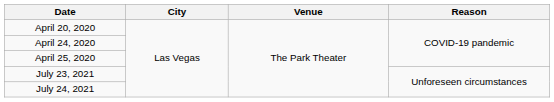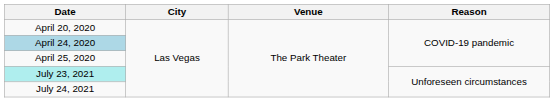April 24, 2020 | Date: no background -> lightblue background
July 23, 2021 | Date: no background -> paleturquoise background
